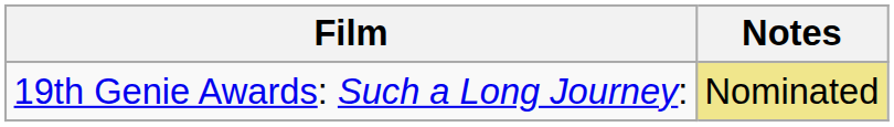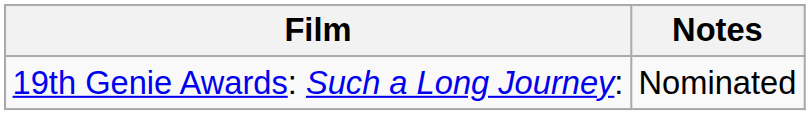19th Genie Awards: Such a Long Journey: | Notes: khaki background -> no background
